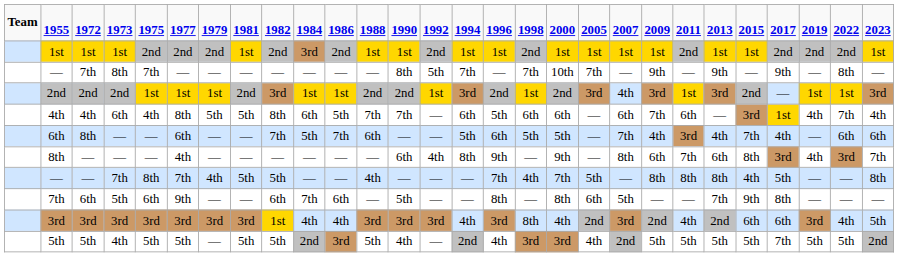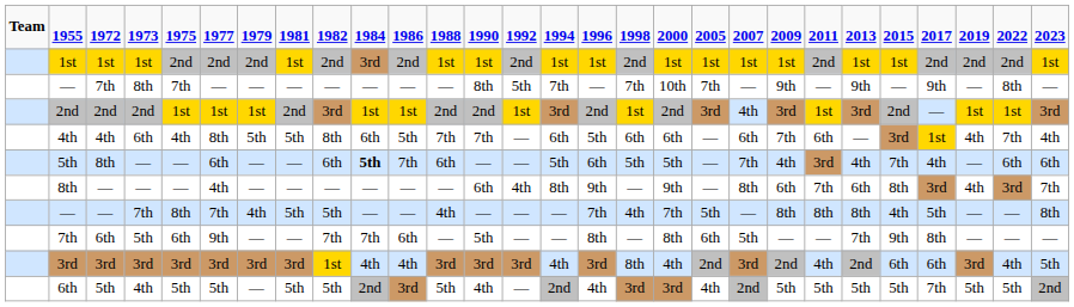row 6 | 1955: 6th -> 5th
row 6 | 1982: 7th -> 6th
row 6 | 1984: normal -> bold
row 9 | 1982: 6th -> 7th
row 11 | 1955: 5th -> 6th
